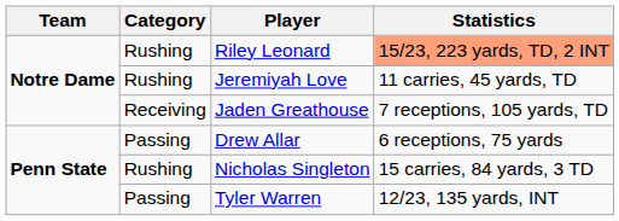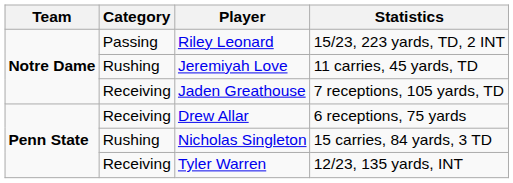Riley Leonard | Category: Rushing -> Passing
Riley Leonard | Statistics: lightsalmon background -> no background
Drew Allar | Category: Passing -> Receiving
Tyler Warren | Category: Passing -> Receiving
